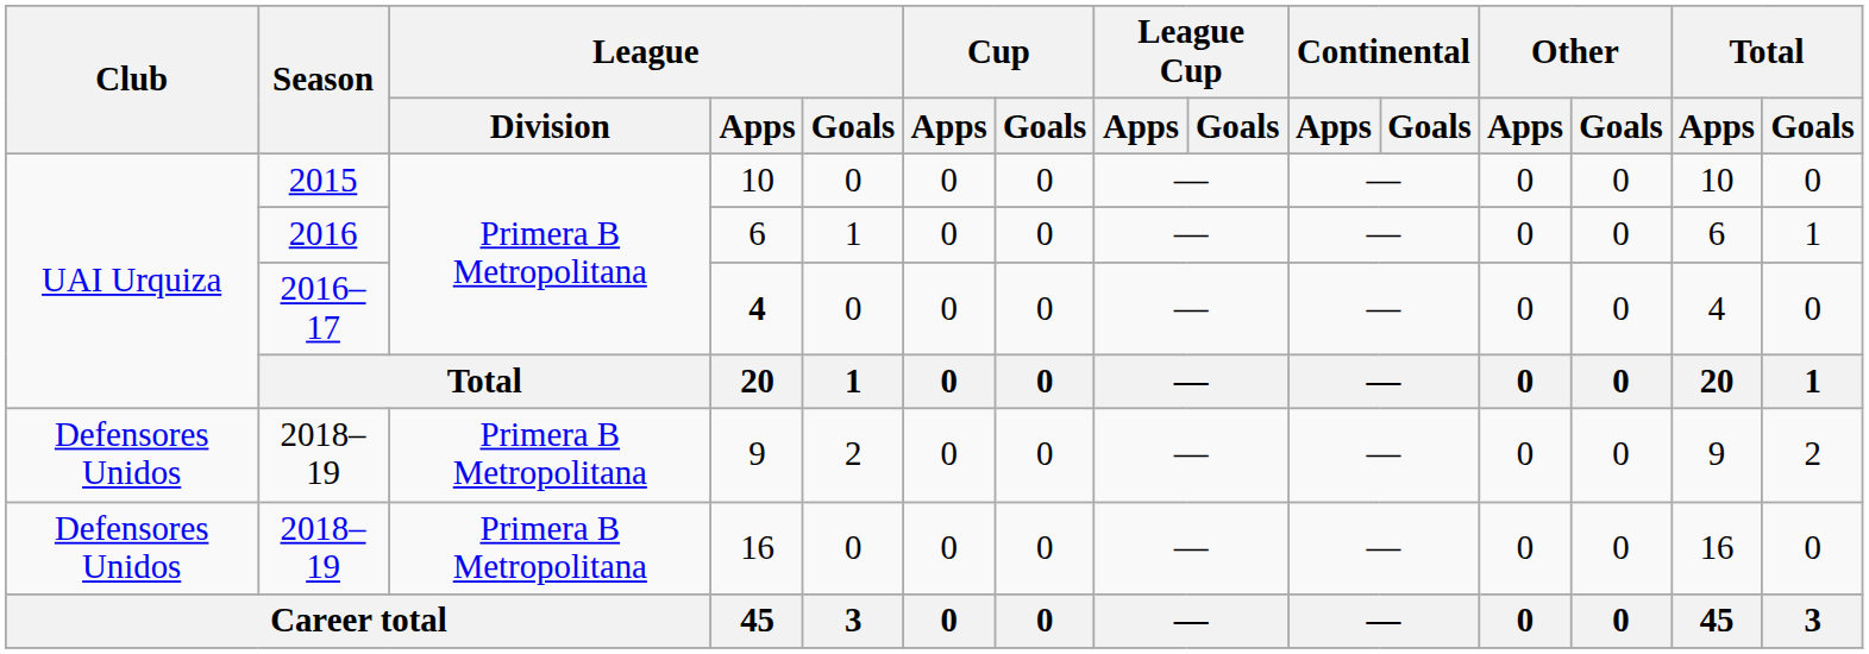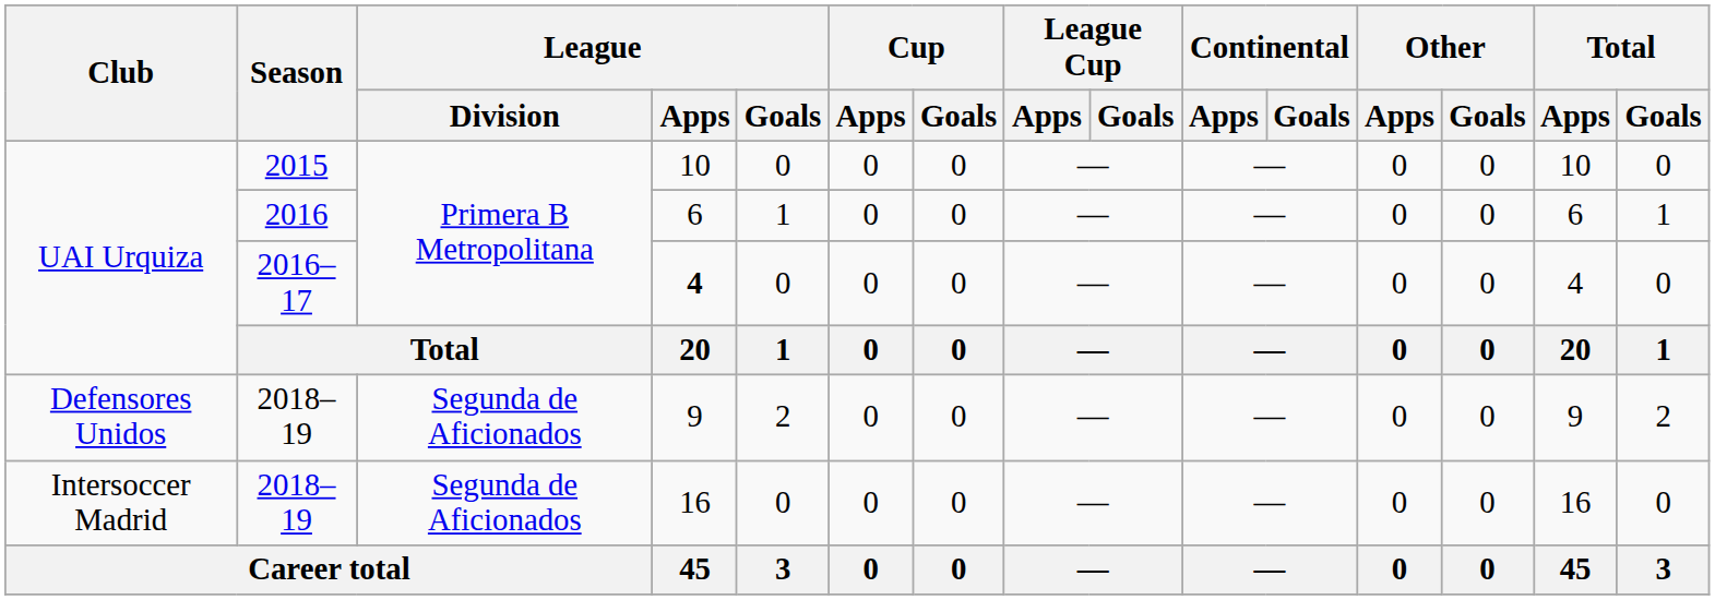row 7 | League / Division: Primera B Metropolitana -> Segunda de Aficionados
row 8 | Club: Defensores Unidos -> Intersoccer Madrid
row 8 | League / Division: Primera B Metropolitana -> Segunda de Aficionados
